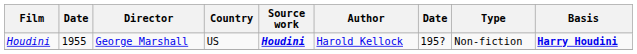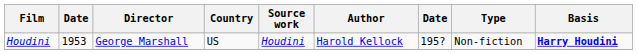row 2 | column 2: 1955 -> 1953
row 2 | Source work: bold -> normal
